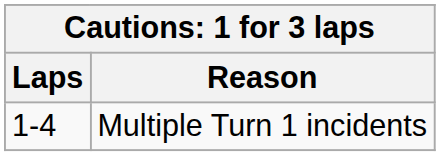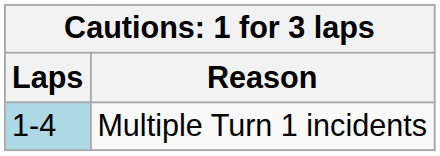Multiple Turn 1 incidents | Laps: no background -> lightblue background
